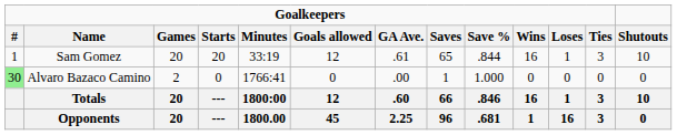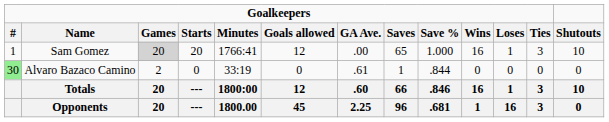Sam Gomez | Goalkeepers / Games: no background -> lightgrey background
Sam Gomez | Goalkeepers / Minutes: 33:19 -> 1766:41
Sam Gomez | Goalkeepers / GA Ave.: .61 -> .00
Sam Gomez | Goalkeepers / Save %: .844 -> 1.000
Alvaro Bazaco Camino | Goalkeepers / Minutes: 1766:41 -> 33:19
Alvaro Bazaco Camino | Goalkeepers / GA Ave.: .00 -> .61
Alvaro Bazaco Camino | Goalkeepers / Save %: 1.000 -> .844
